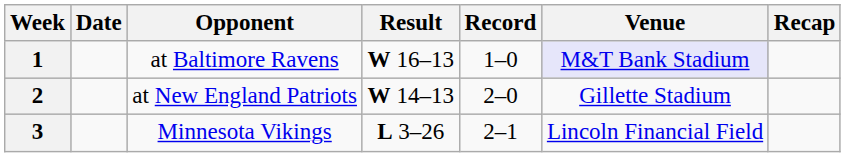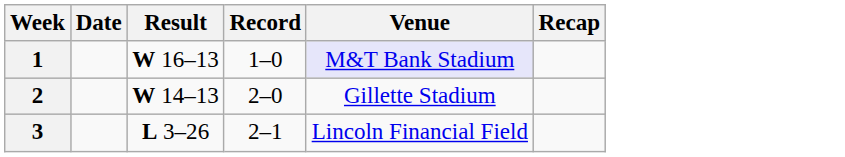- column: Opponent | at Baltimore Ravens | at New England Patriots | Minnesota Vikings
